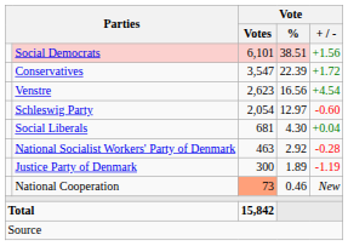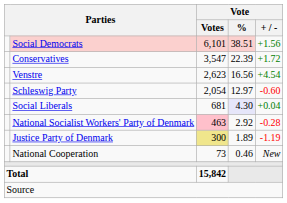Social Liberals | Vote / %: no background -> lavender background
National Socialist Workers' Party of Denmark | Vote / Votes: no background -> pink background
Justice Party of Denmark | Vote / Votes: no background -> khaki background
National Cooperation | Vote / Votes: lightsalmon background -> no background
